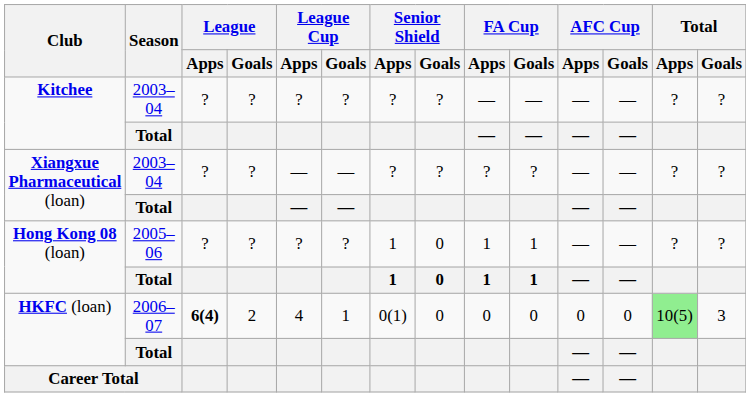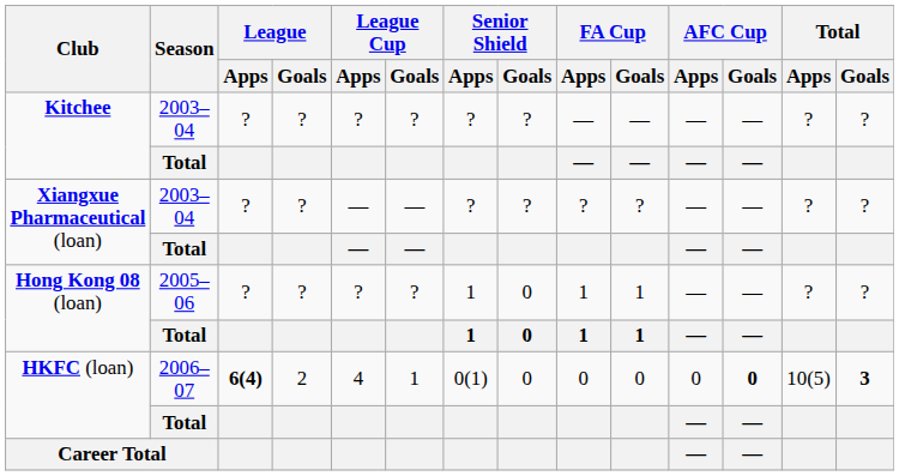HKFC (loan) / 2006–07 | AFC Cup / Goals: normal -> bold
HKFC (loan) / 2006–07 | Total / Apps: lightgreen background -> no background
HKFC (loan) / 2006–07 | Total / Goals: normal -> bold
